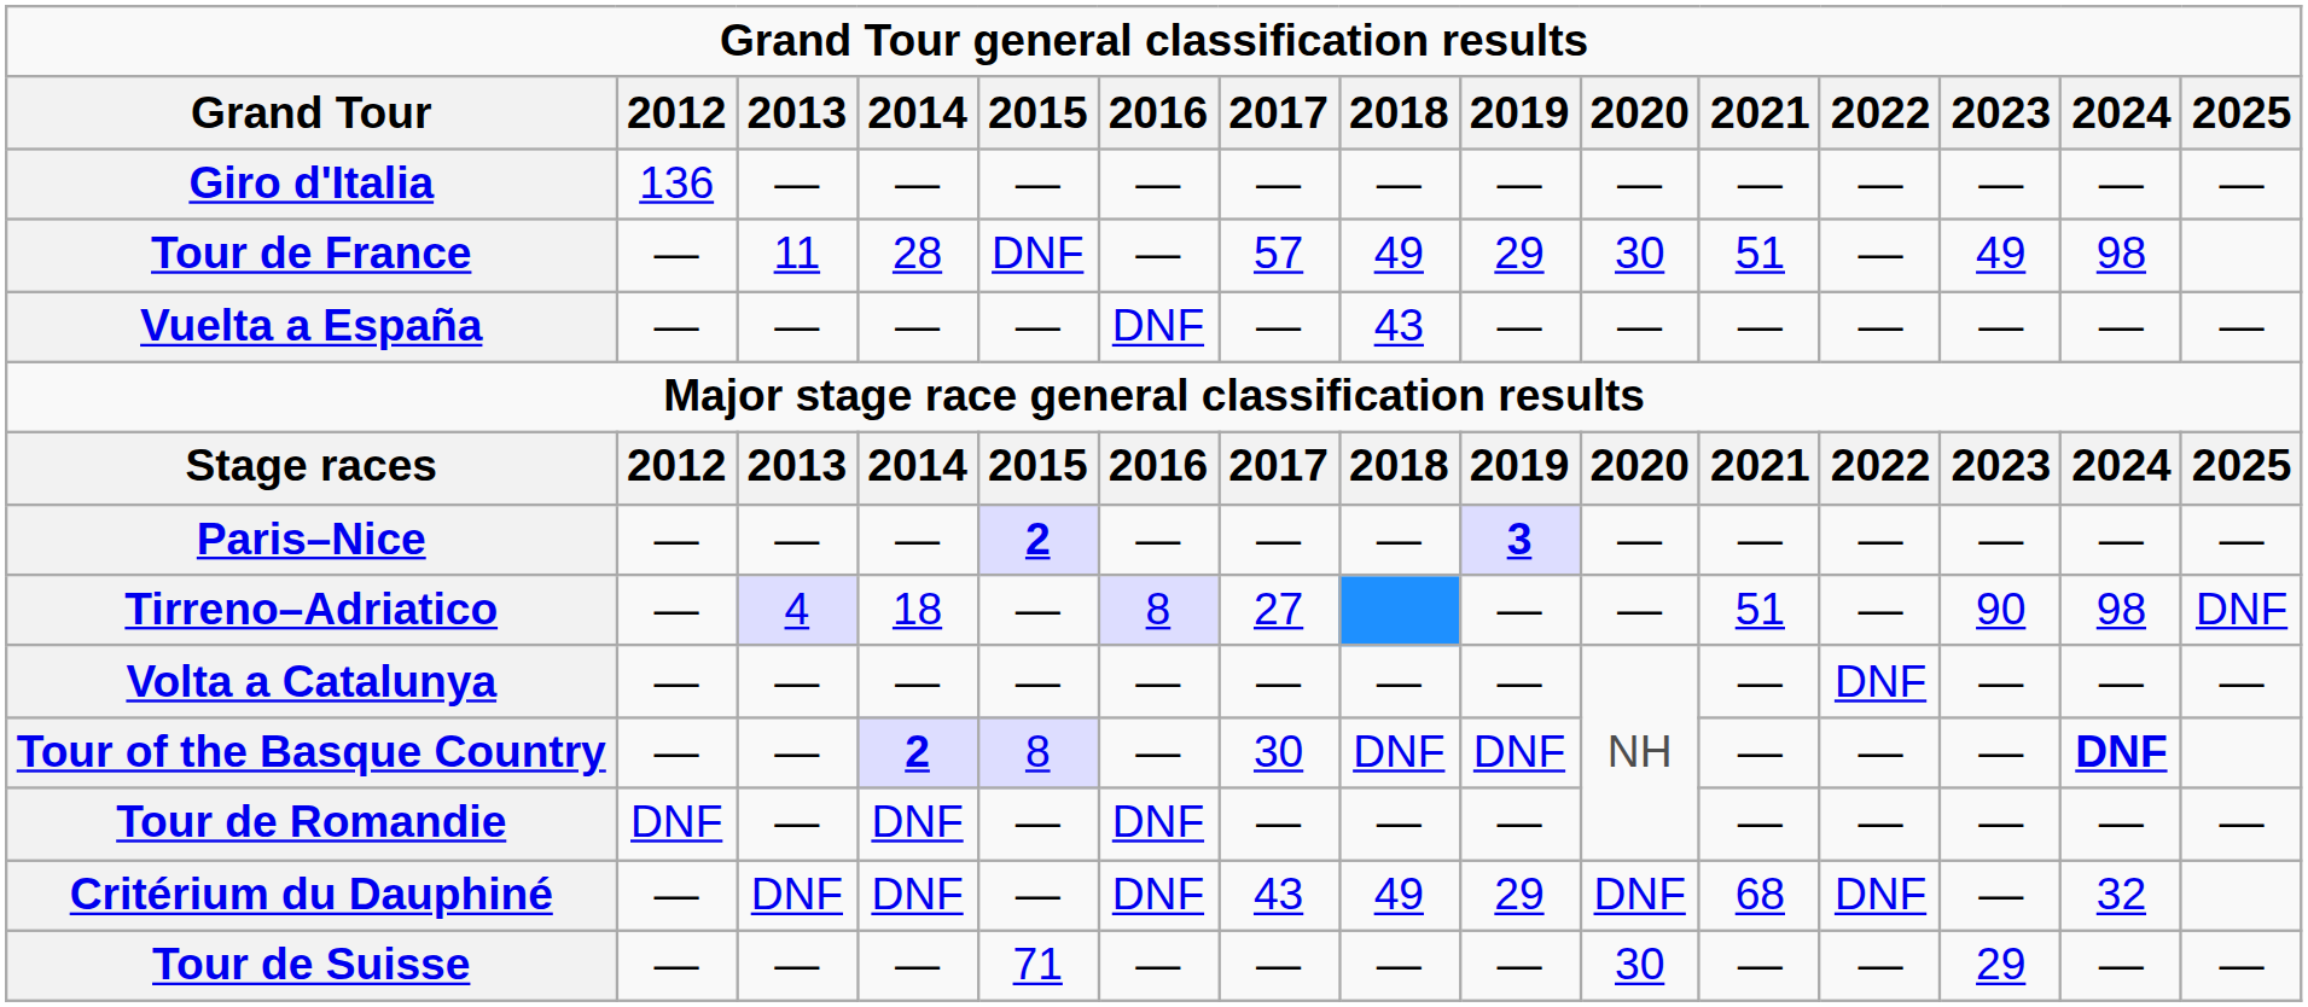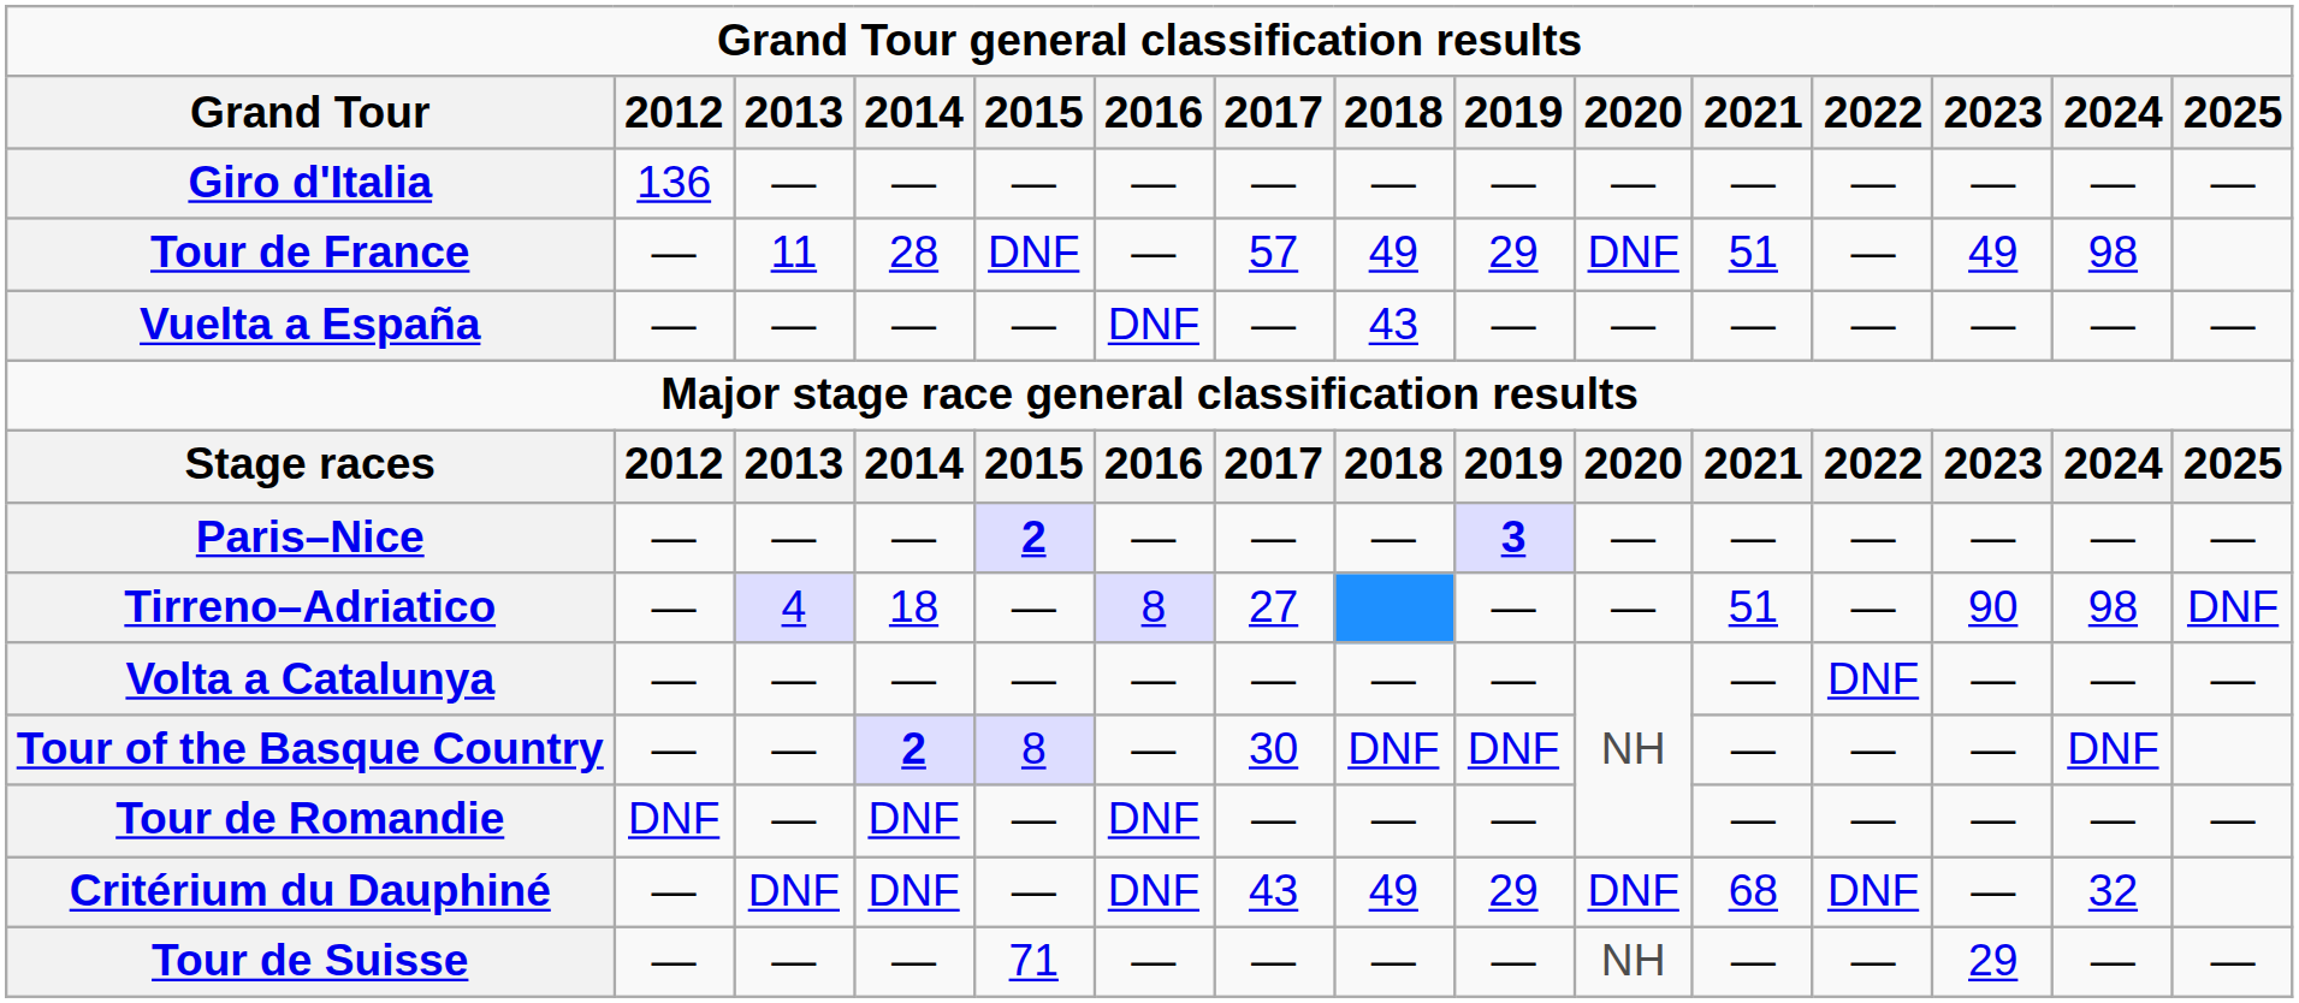Tour de France | 2020: 30 -> DNF
Tour of the Basque Country | 2024: bold -> normal
Tour de Suisse | 2020: 30 -> NH
